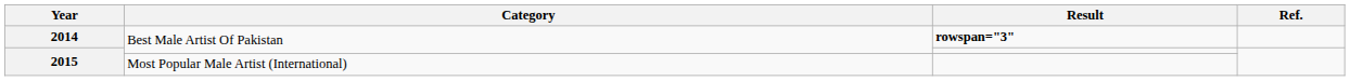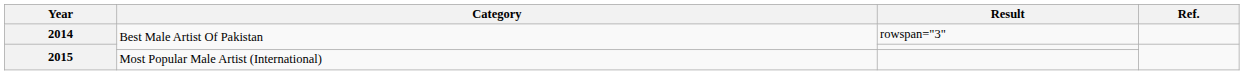2014 | Result: bold -> normal
